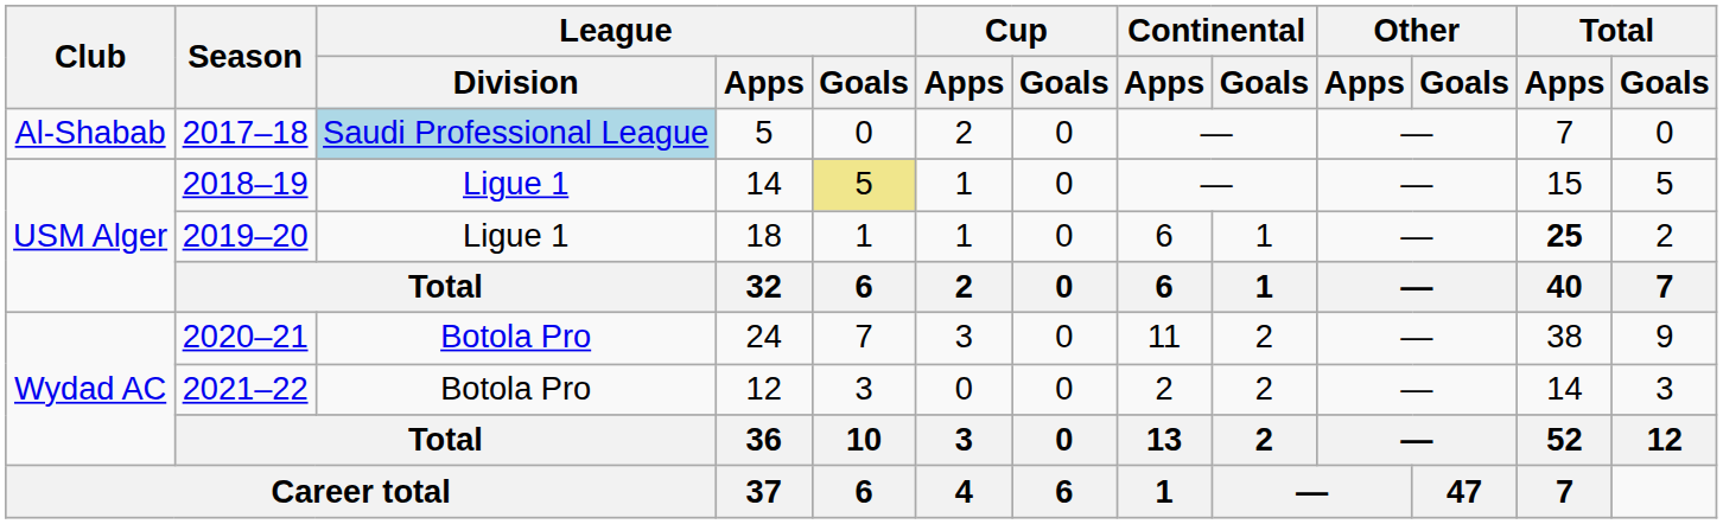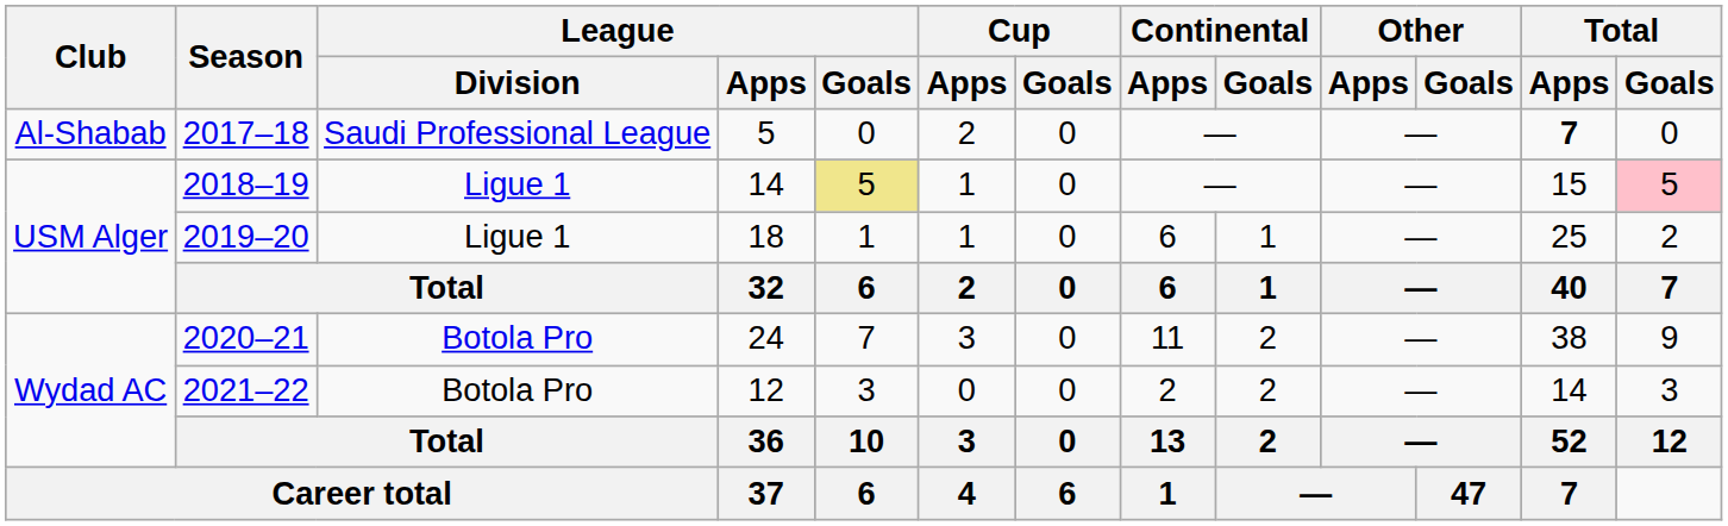2017–18 | League / Division: lightblue background -> no background
2017–18 | Total / Apps: normal -> bold
2018–19 | Total / Goals: no background -> pink background
2019–20 | Total / Apps: bold -> normal
